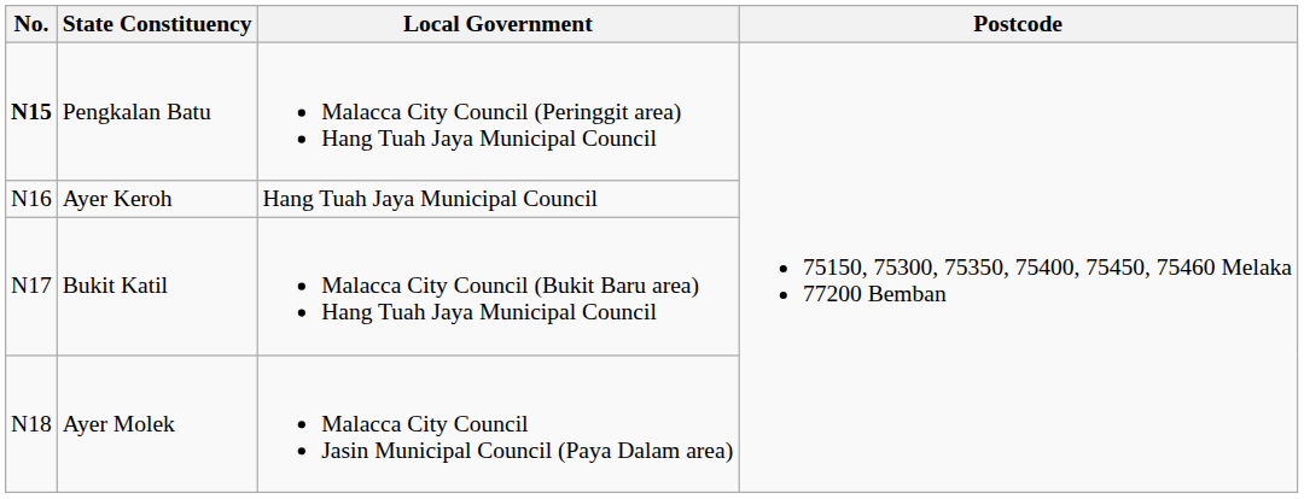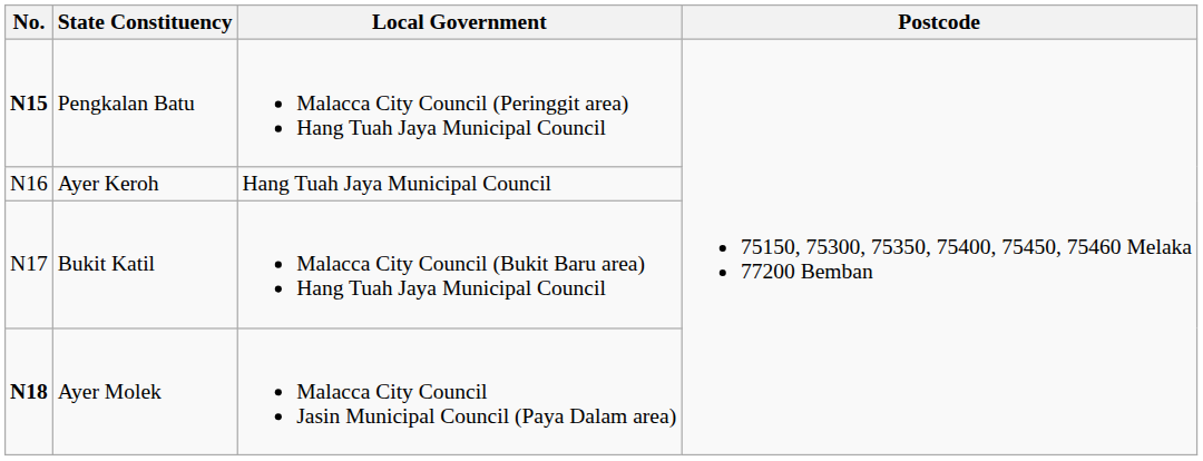Ayer Molek | No.: normal -> bold
